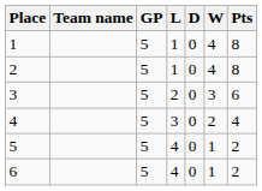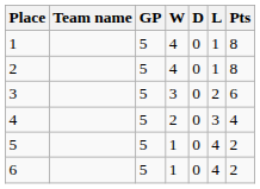columns swapped: W <-> L
